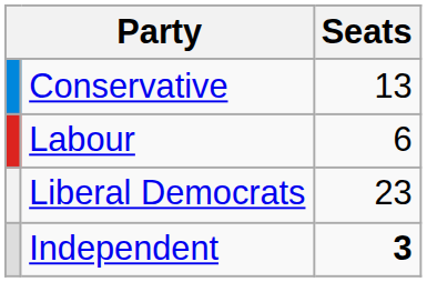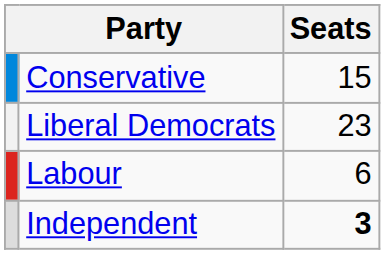Conservative | Seats: 13 -> 15
rows swapped: Labour <-> Liberal Democrats
